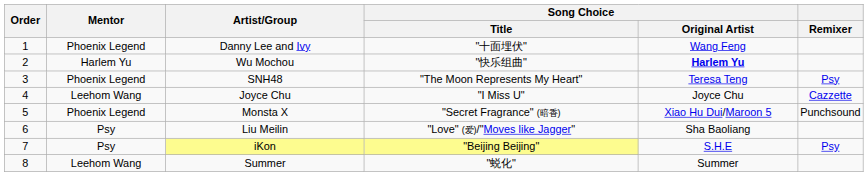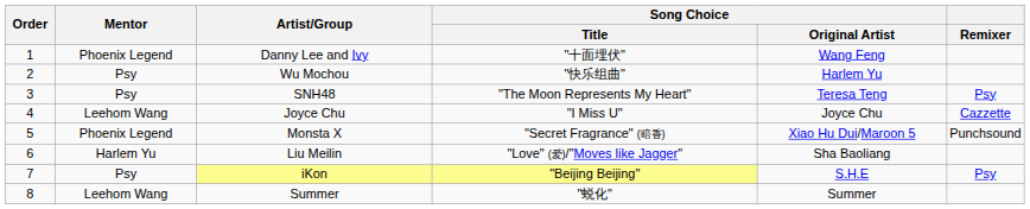Wu Mochou | Mentor: Harlem Yu -> Psy
Wu Mochou | Song Choice / Original Artist: bold -> normal
SNH48 | Mentor: Phoenix Legend -> Psy
Liu Meilin | Mentor: Psy -> Harlem Yu
